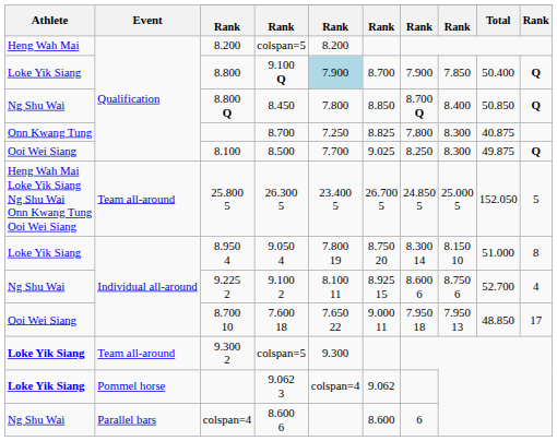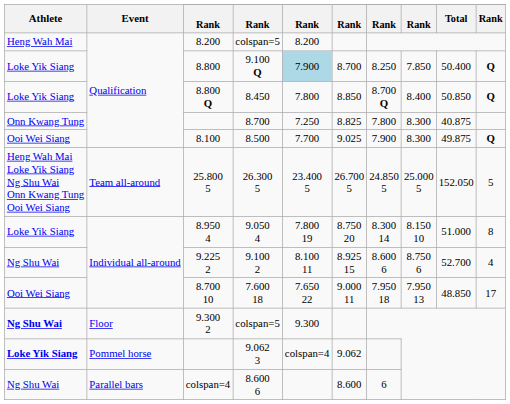8.800 | column 7: 7.900 -> 8.250
8.800 Q | Athlete: Ng Shu Wai -> Loke Yik Siang
8.100 | column 7: 8.250 -> 7.900
9.300 2 | Athlete: Loke Yik Siang -> Ng Shu Wai
9.300 2 | Event: Team all-around -> Floor
